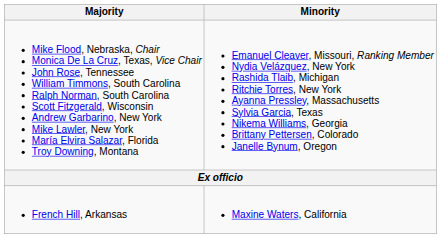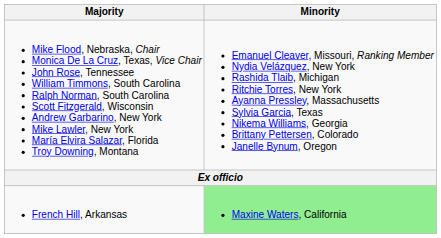French Hill, Arkansas | Minority: no background -> lightgreen background
